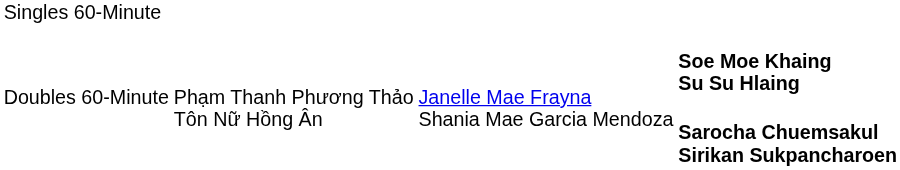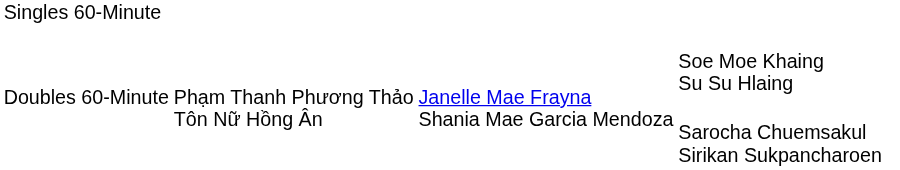Soe Moe Khaing Su Su Hlaing | column 4: bold -> normal
Sarocha Chuemsakul Sirikan Sukpancharoen | column 4: bold -> normal
